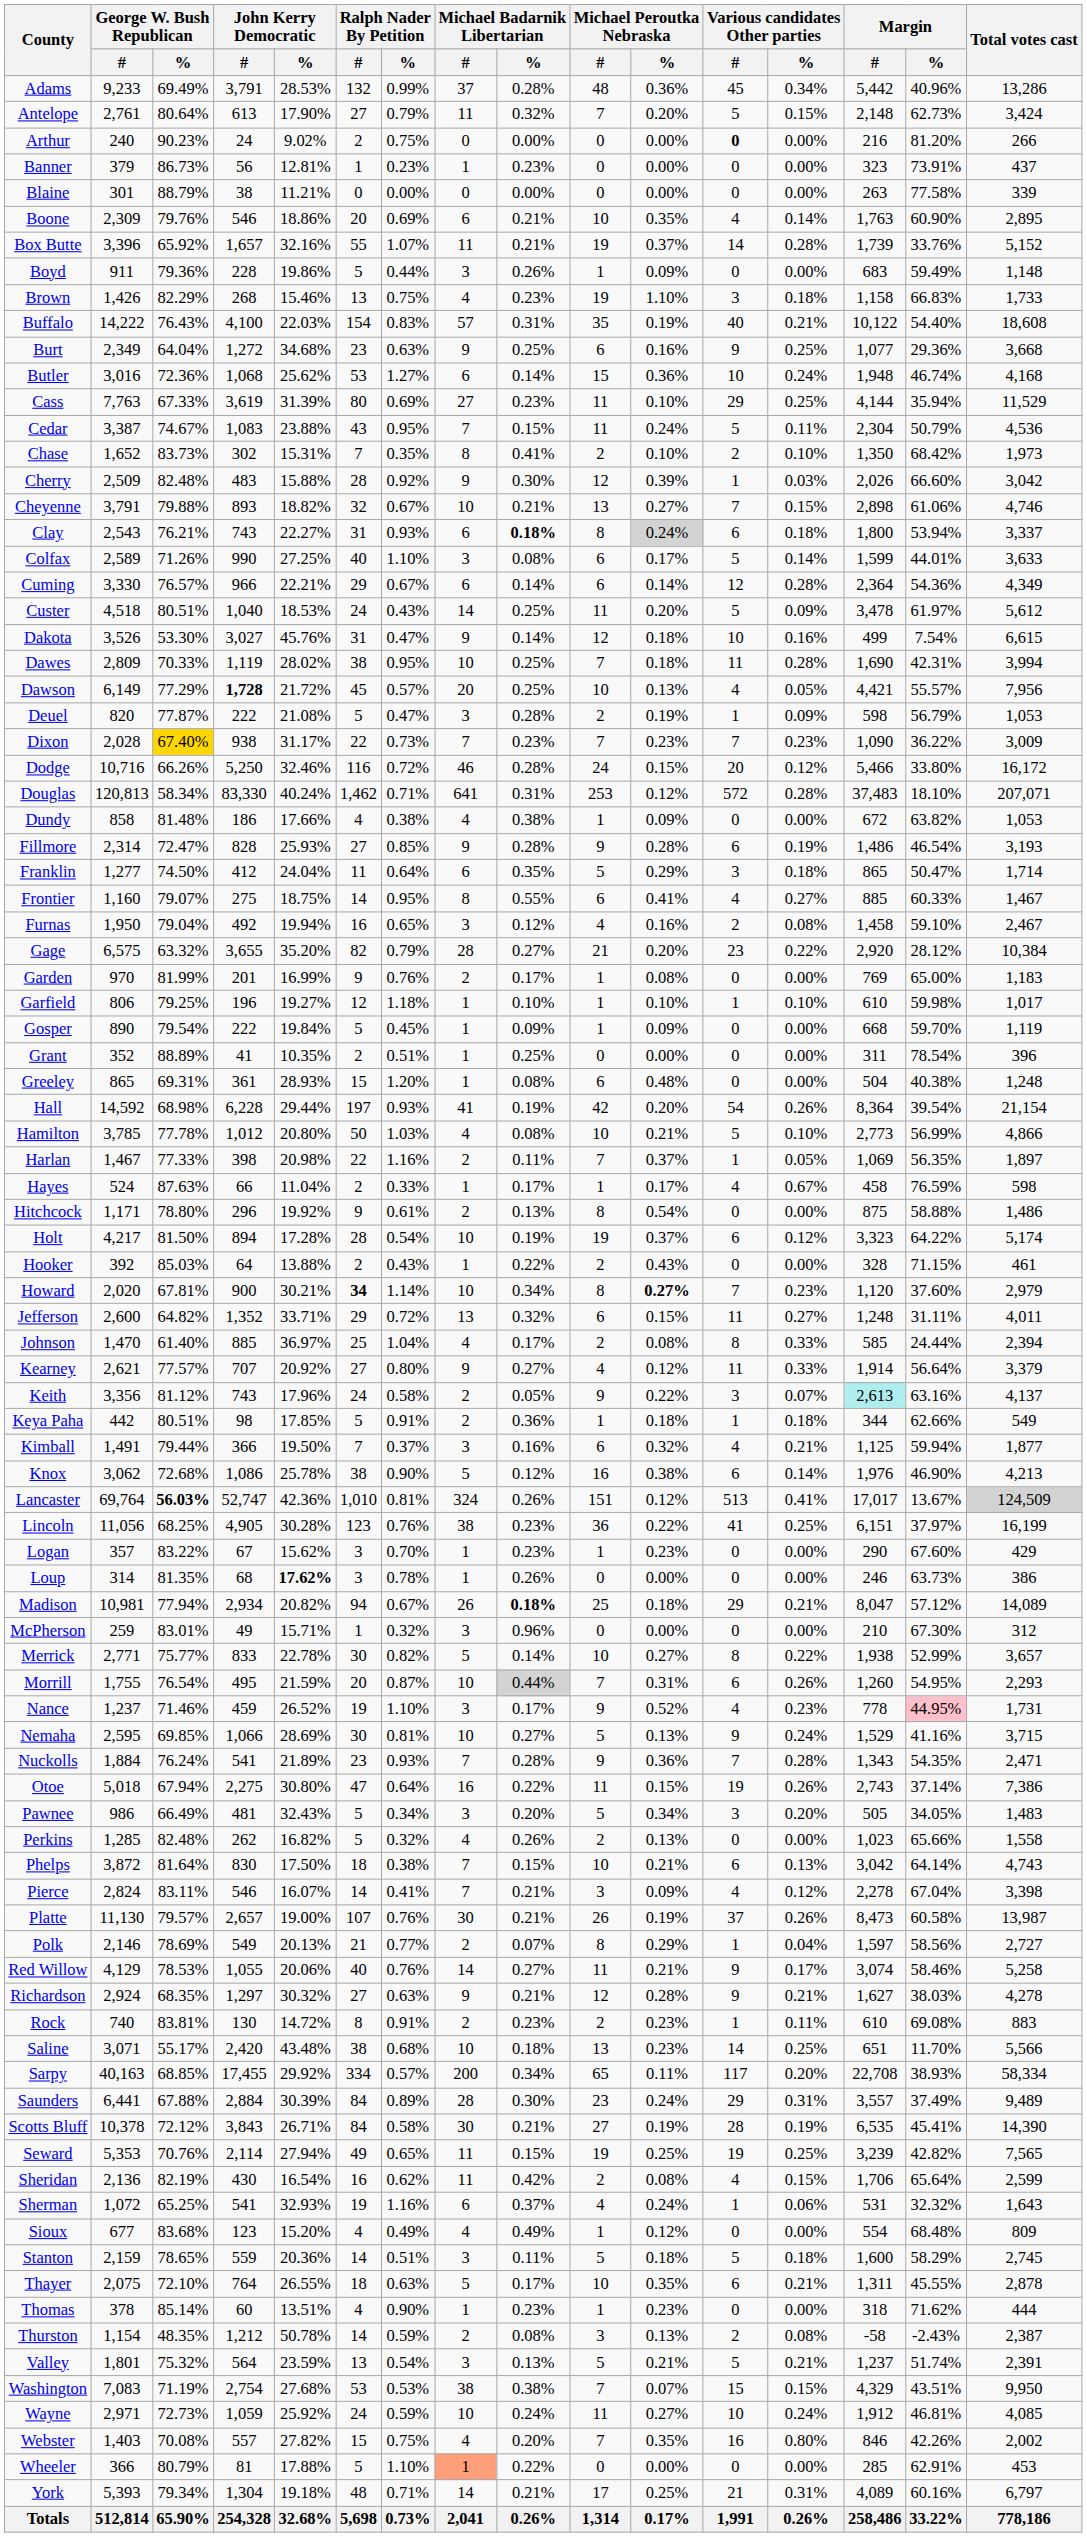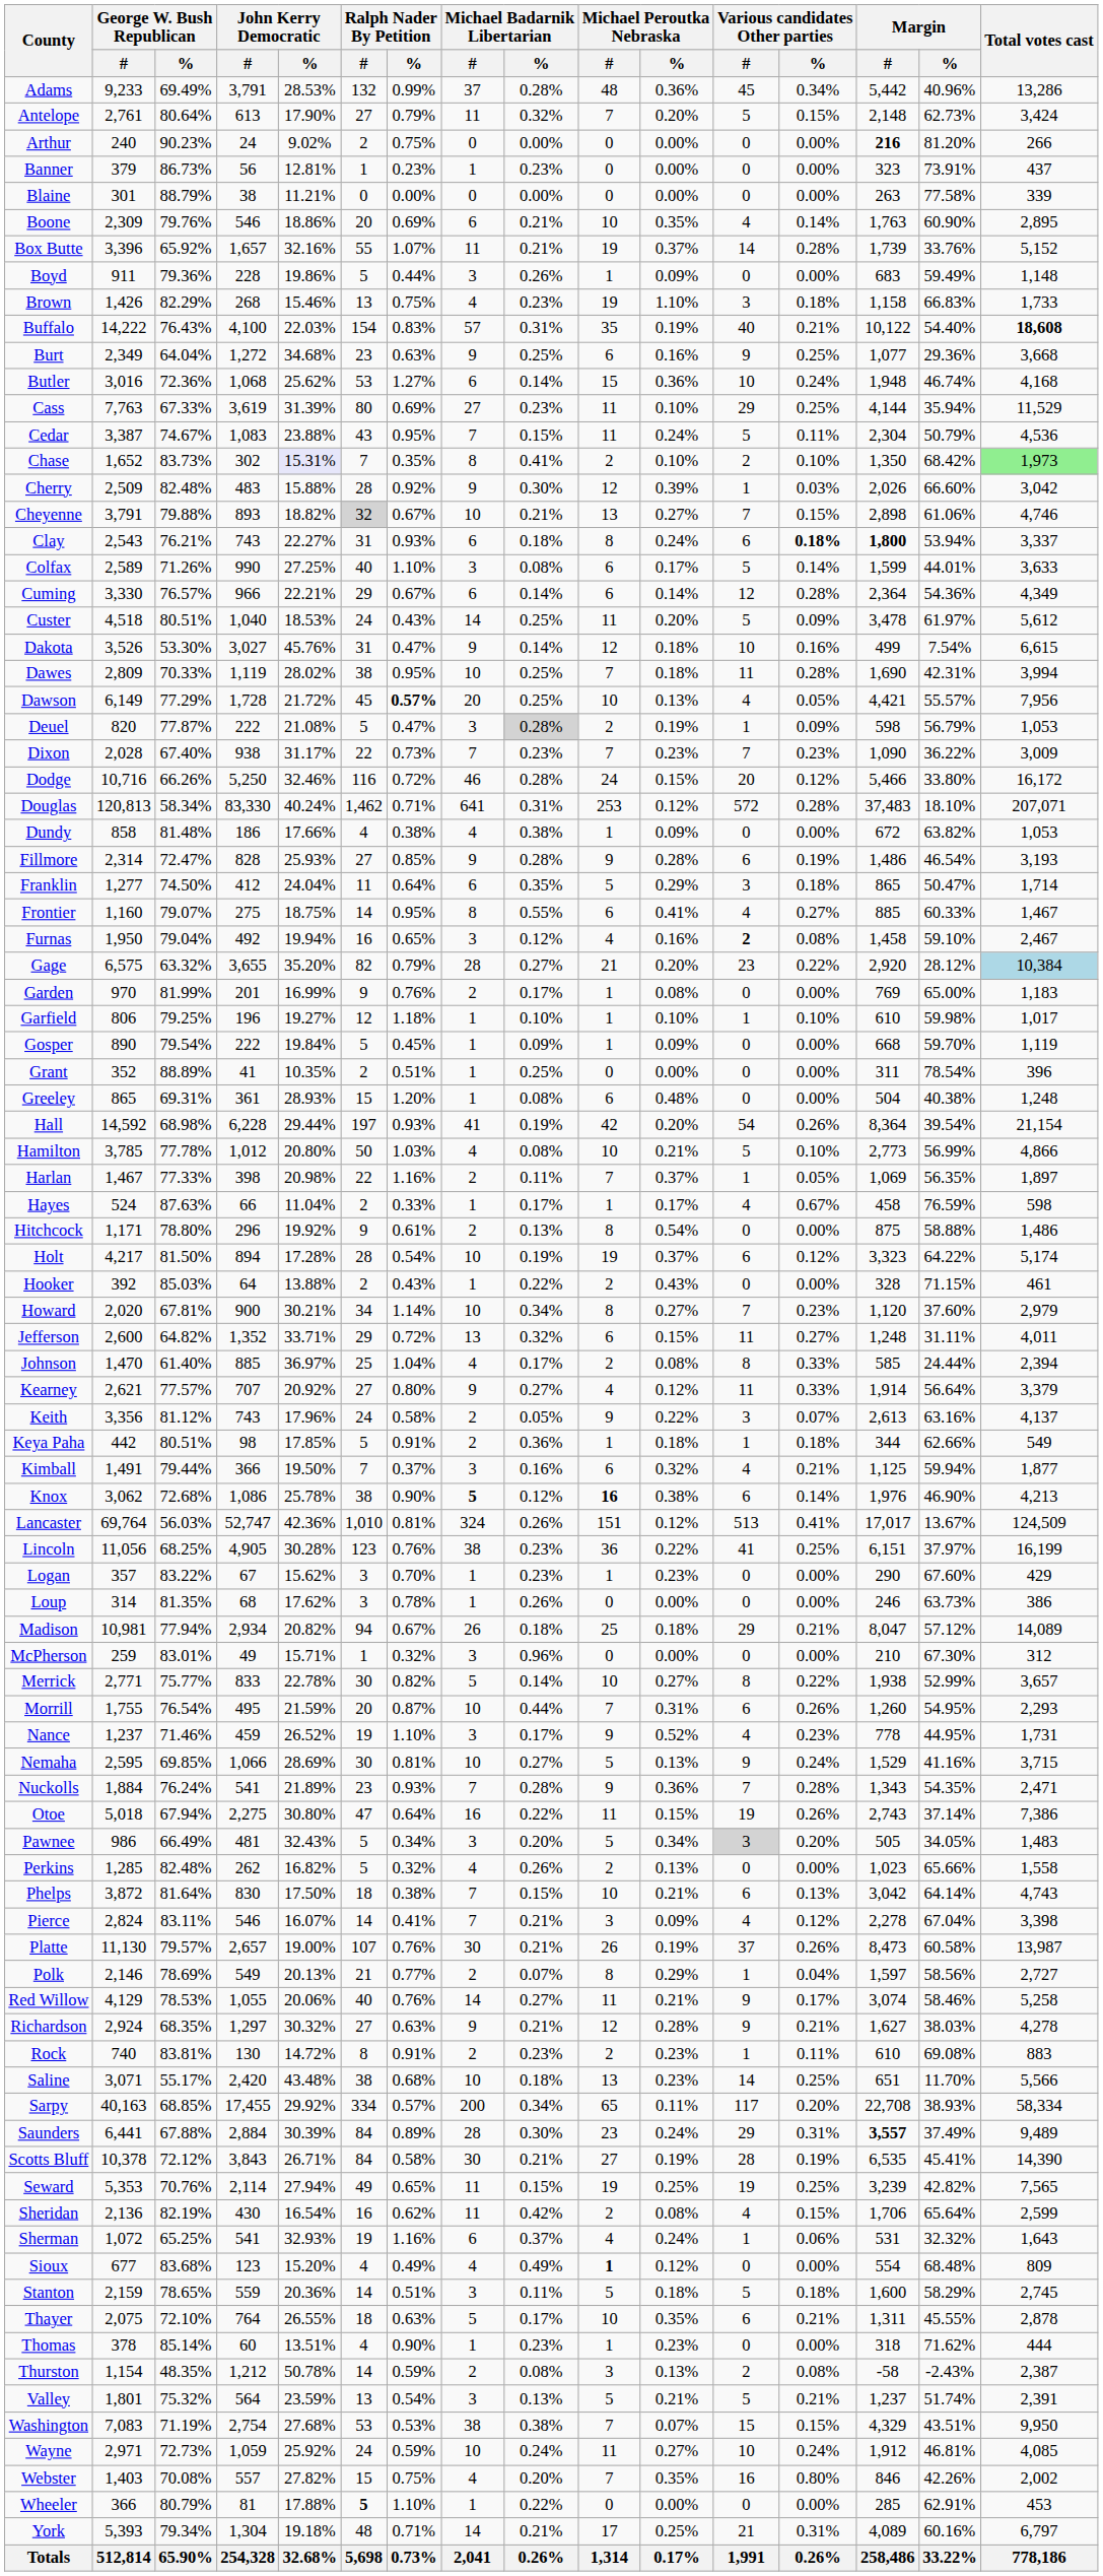Arthur | Various candidates Other parties / #: bold -> normal
Arthur | Margin / #: normal -> bold
Buffalo | Total votes cast: normal -> bold
Chase | John Kerry Democratic / %: no background -> lavender background
Chase | Total votes cast: no background -> lightgreen background
Cheyenne | Ralph Nader By Petition / #: no background -> lightgrey background
Clay | Michael Badarnik Libertarian / %: bold -> normal
Clay | Michael Peroutka Nebraska / %: lightgrey background -> no background
Clay | Various candidates Other parties / %: normal -> bold
Clay | Margin / #: normal -> bold
Dawson | John Kerry Democratic / #: bold -> normal
Dawson | Ralph Nader By Petition / %: normal -> bold
Deuel | Michael Badarnik Libertarian / %: no background -> lightgrey background
Dixon | George W. Bush Republican / %: gold background -> no background
Furnas | Various candidates Other parties / #: normal -> bold
Gage | Total votes cast: no background -> lightblue background
Howard | Ralph Nader By Petition / #: bold -> normal
Howard | Michael Peroutka Nebraska / %: bold -> normal
Keith | Margin / #: paleturquoise background -> no background
Knox | Michael Badarnik Libertarian / #: normal -> bold
Knox | Michael Peroutka Nebraska / #: normal -> bold
Lancaster | George W. Bush Republican / %: bold -> normal
Lancaster | Total votes cast: lightgrey background -> no background
Loup | John Kerry Democratic / %: bold -> normal
Madison | Michael Badarnik Libertarian / %: bold -> normal
Morrill | Michael Badarnik Libertarian / %: lightgrey background -> no background
Nance | Margin / %: pink background -> no background
Pawnee | Various candidates Other parties / #: no background -> lightgrey background
Saunders | Margin / #: normal -> bold
Sioux | Michael Peroutka Nebraska / #: normal -> bold
Wheeler | Ralph Nader By Petition / #: normal -> bold
Wheeler | Michael Badarnik Libertarian / #: lightsalmon background -> no background
